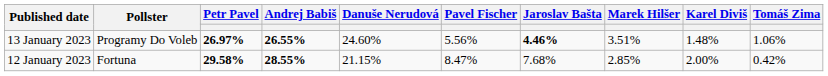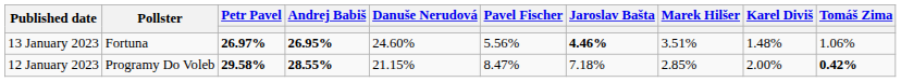13 January 2023 | Pollster: Programy Do Voleb -> Fortuna
13 January 2023 | Andrej Babiš: 26.55% -> 26.95%
12 January 2023 | Pollster: Fortuna -> Programy Do Voleb
12 January 2023 | Jaroslav Bašta: 7.68% -> 7.18%
12 January 2023 | Tomáš Zima: normal -> bold
